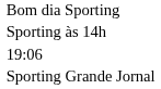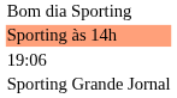row 2 | column 1: no background -> lightsalmon background
